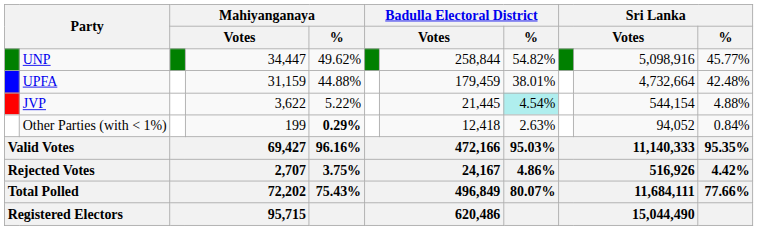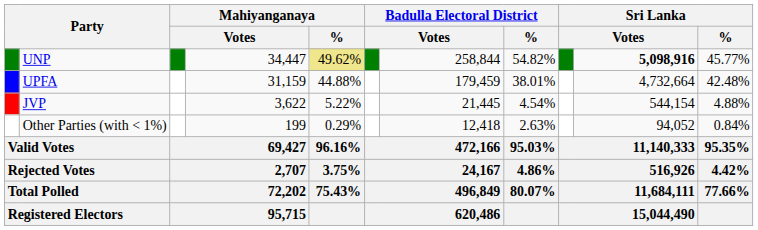UNP | Mahiyanganaya / %: no background -> khaki background
UNP | column 10: normal -> bold
JVP | Badulla Electoral District / %: paleturquoise background -> no background
Other Parties (with < 1%) | Mahiyanganaya / %: bold -> normal
